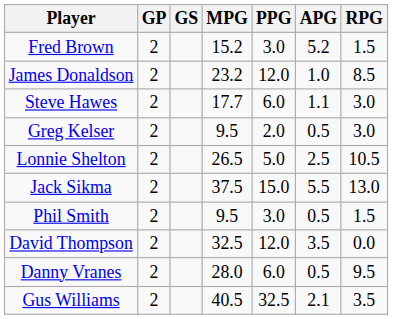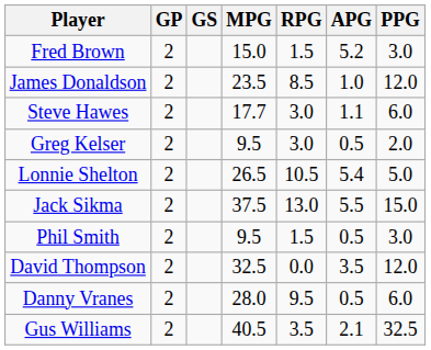columns swapped: RPG <-> PPG
Fred Brown | MPG: 15.2 -> 15.0
James Donaldson | MPG: 23.2 -> 23.5
Lonnie Shelton | APG: 2.5 -> 5.4
